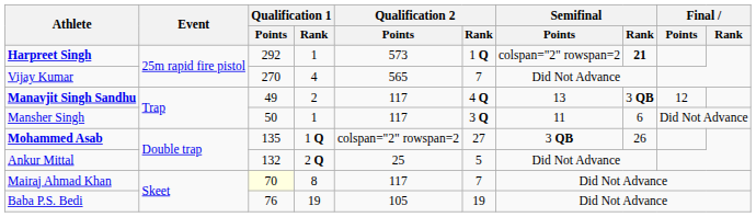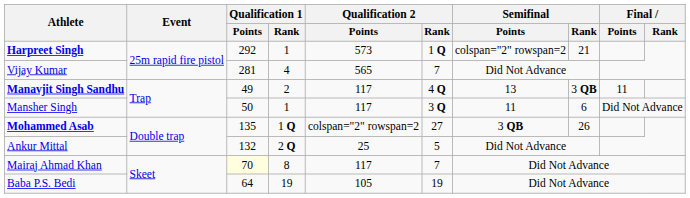Harpreet Singh | Semifinal / Rank: bold -> normal
Vijay Kumar | Qualification 1 / Points: 270 -> 281
Manavjit Singh Sandhu | Final / Points: 12 -> 11
Baba P.S. Bedi | Qualification 1 / Points: 76 -> 64
